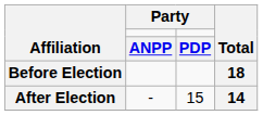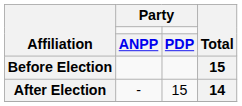Before Election | Total: 18 -> 15
